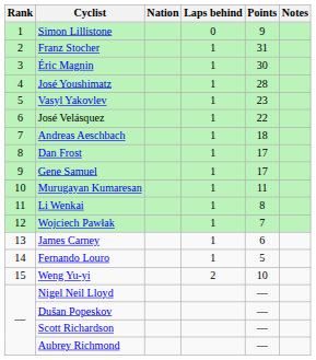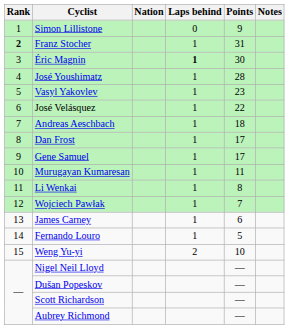Franz Stocher | Rank: normal -> bold
Éric Magnin | Laps behind: normal -> bold
